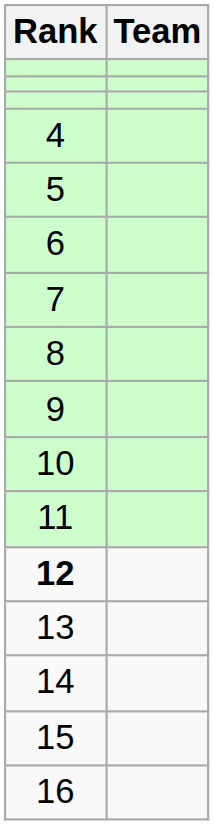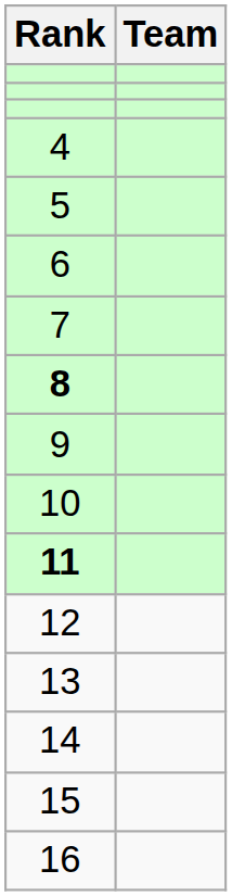row 9 | Rank: normal -> bold
row 12 | Rank: normal -> bold
row 13 | Rank: bold -> normal
